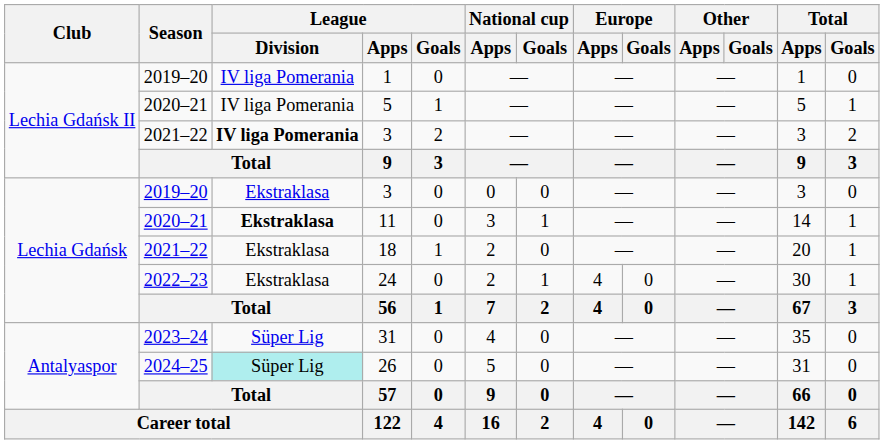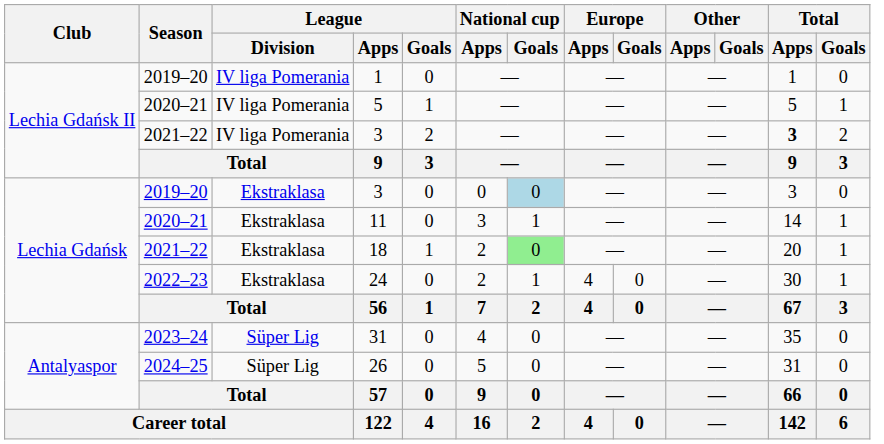2021–22 / 3 | League / Division: bold -> normal
2021–22 / 3 | Total / Apps: normal -> bold
2019–20 / 3 | National cup / Goals: no background -> lightblue background
11 | League / Division: bold -> normal
18 | National cup / Goals: no background -> lightgreen background
26 | League / Division: paleturquoise background -> no background
